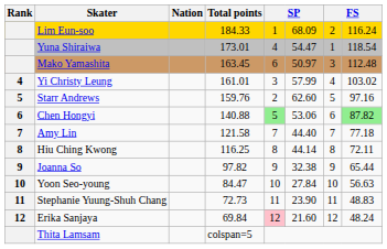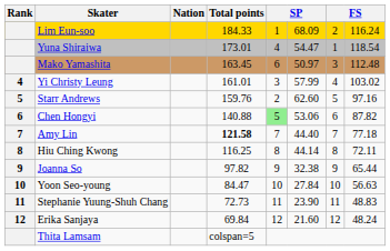Chen Hongyi | column 8: lightgreen background -> no background
Amy Lin | Total points: normal -> bold
Erika Sanjaya | column 5: pink background -> no background
